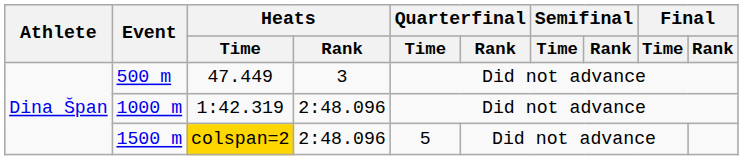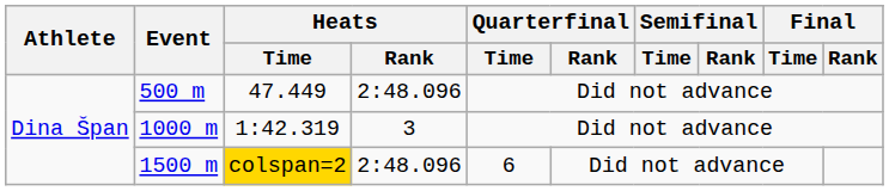500 m | Heats / Rank: 3 -> 2:48.096
1000 m | Heats / Rank: 2:48.096 -> 3
1500 m | Quarterfinal / Time: 5 -> 6
